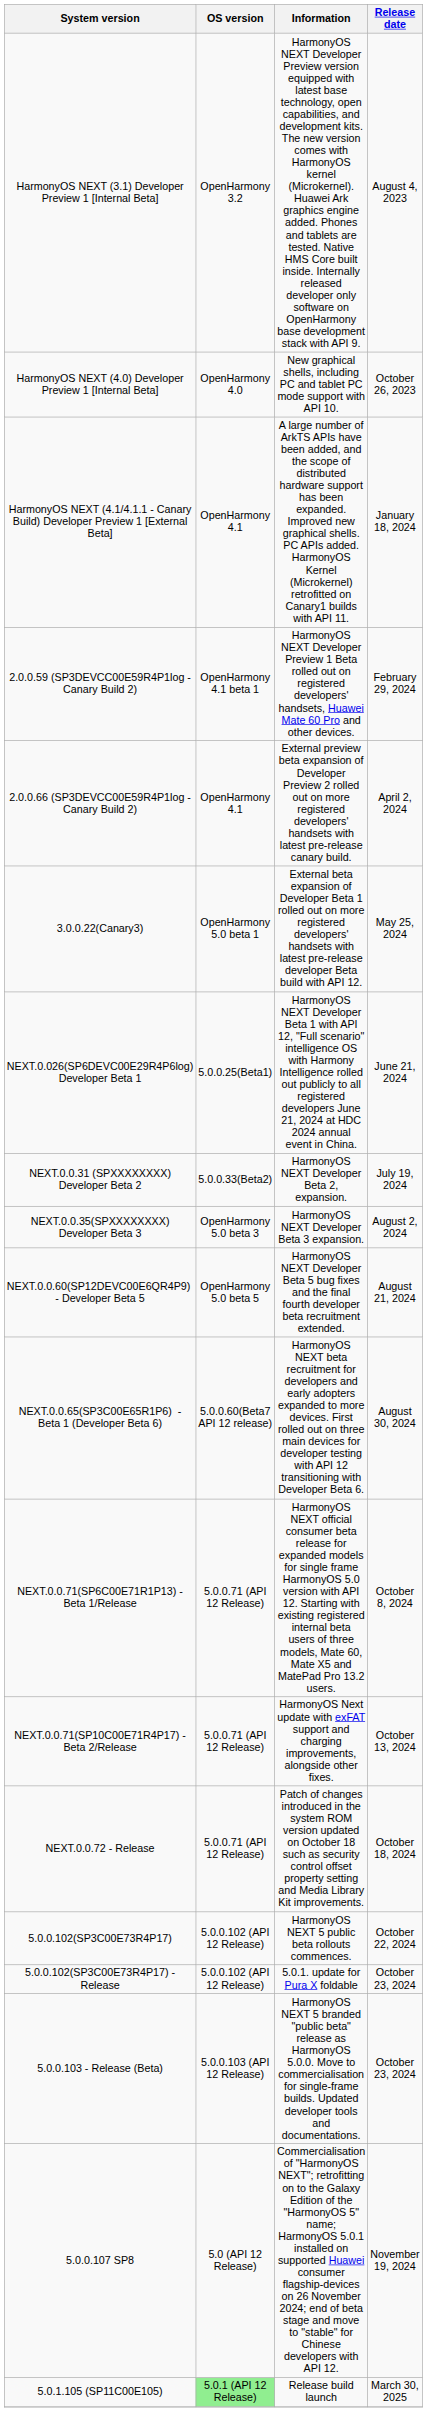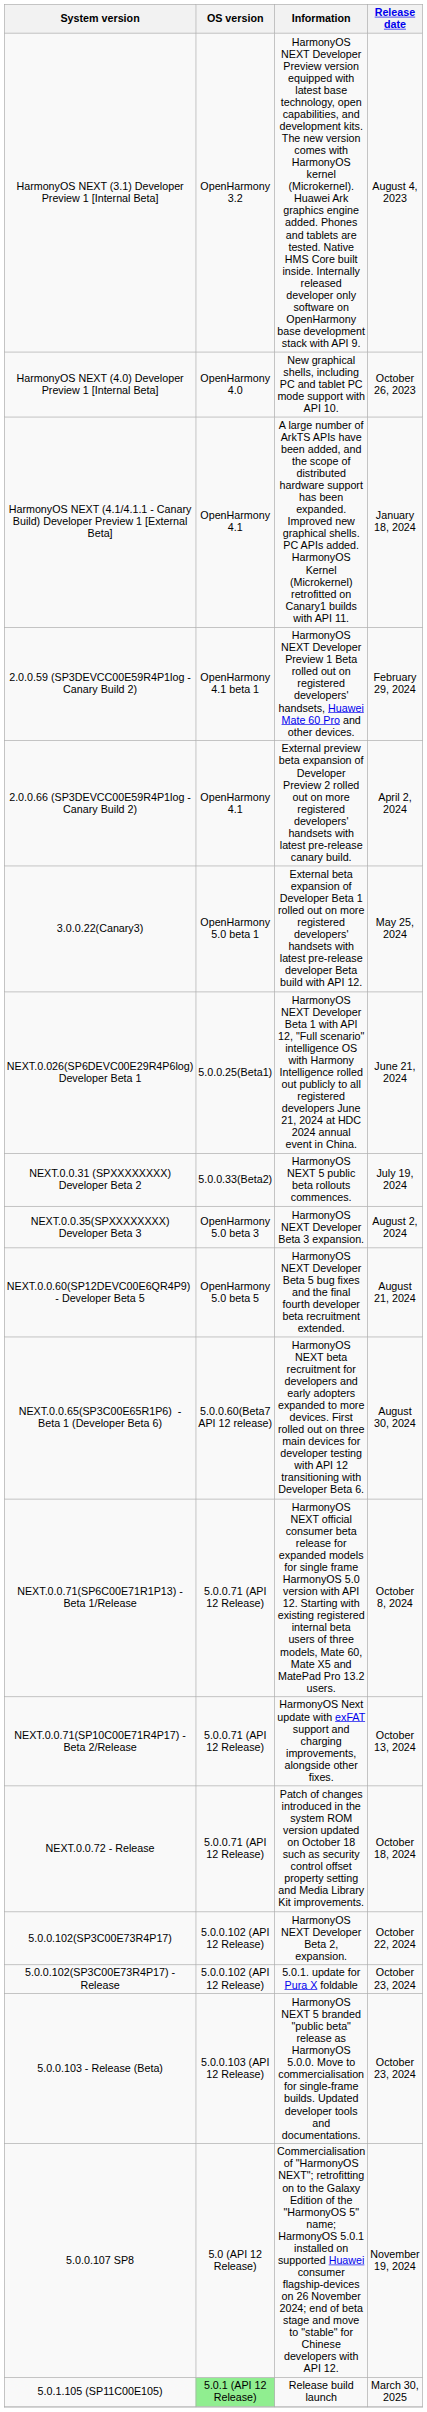NEXT.0.0.31 (SPXXXXXXXX) Developer Beta 2 | Information: HarmonyOS NEXT Developer Beta 2, expansion. -> HarmonyOS NEXT 5 public beta rollouts commences.
5.0.0.102(SP3C00E73R4P17) | Information: HarmonyOS NEXT 5 public beta rollouts commences. -> HarmonyOS NEXT Developer Beta 2, expansion.
